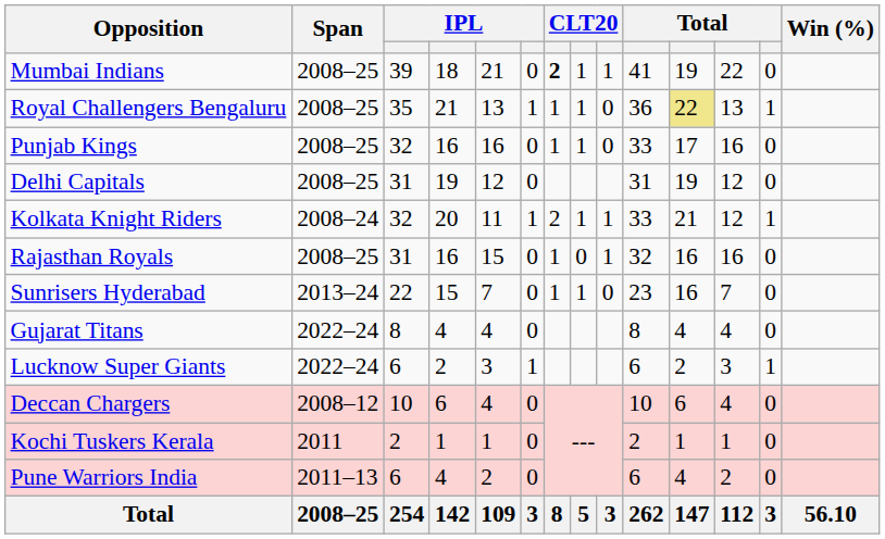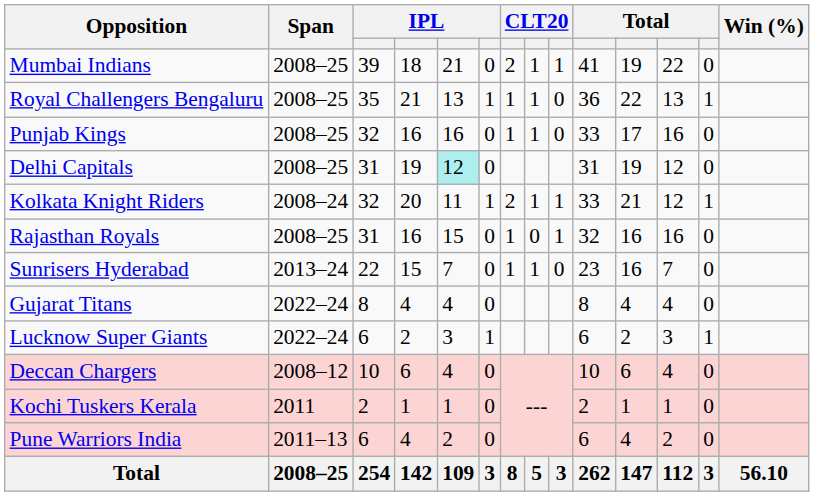Mumbai Indians | column 7: bold -> normal
Royal Challengers Bengaluru | column 11: khaki background -> no background
Delhi Capitals | column 5: no background -> paleturquoise background
